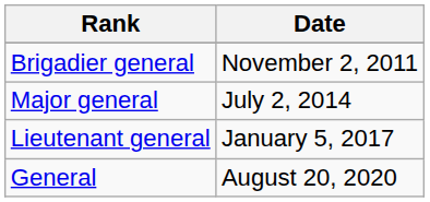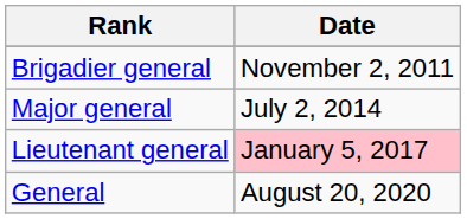Lieutenant general | Date: no background -> pink background
